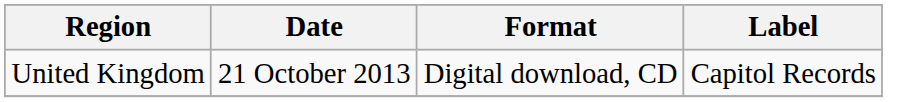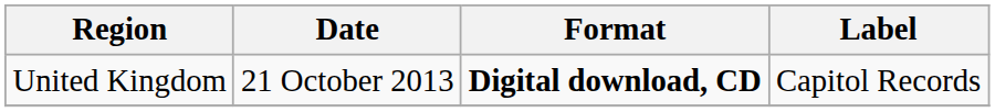United Kingdom | Format: normal -> bold
